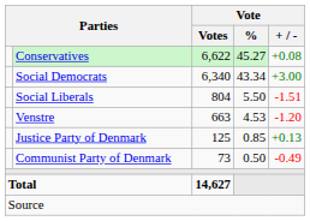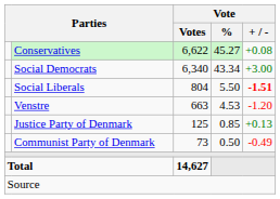Social Liberals | Vote / + / -: normal -> bold
